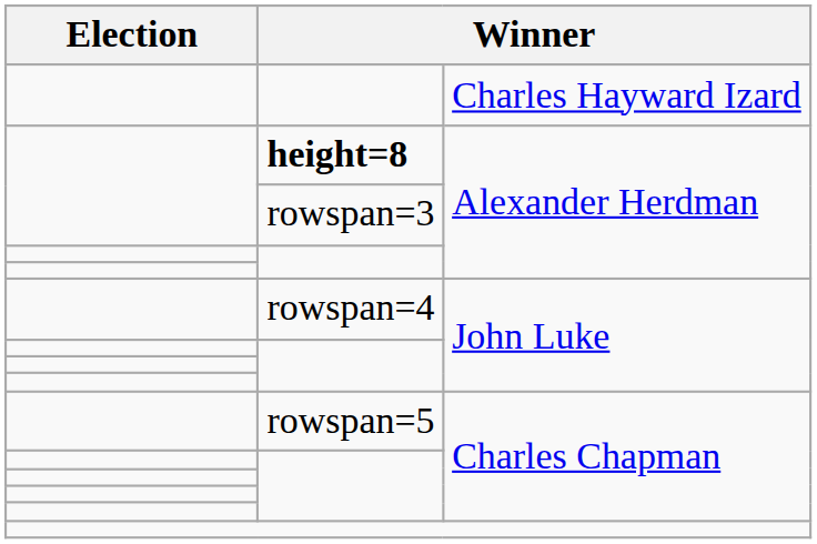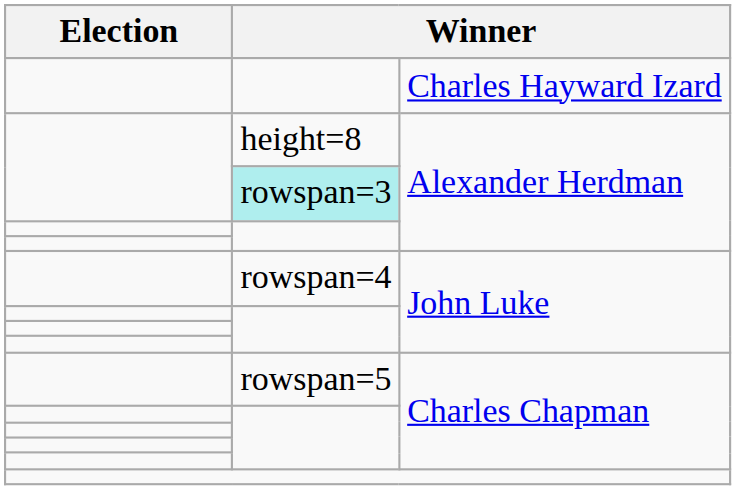height=8 | column 2: bold -> normal
rowspan=3 | column 2: no background -> paleturquoise background
